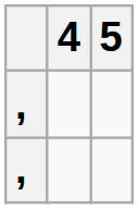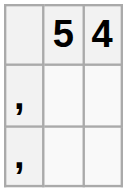columns swapped: 5 <-> 4
